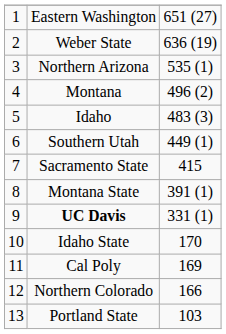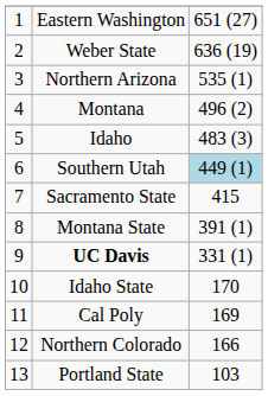Southern Utah | column 3: no background -> lightblue background
